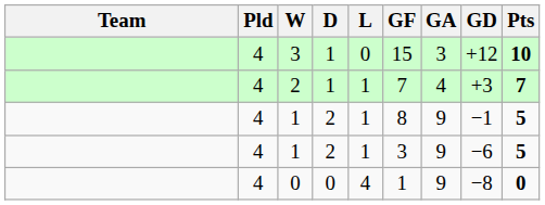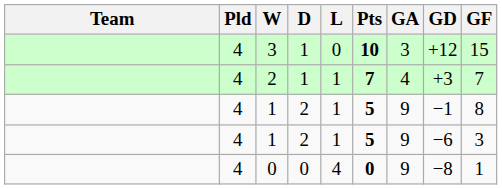columns swapped: GF <-> Pts
